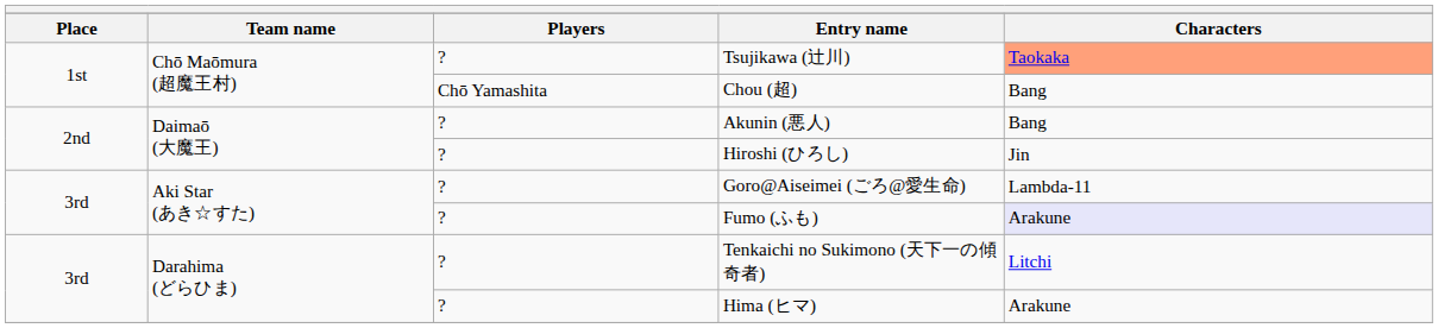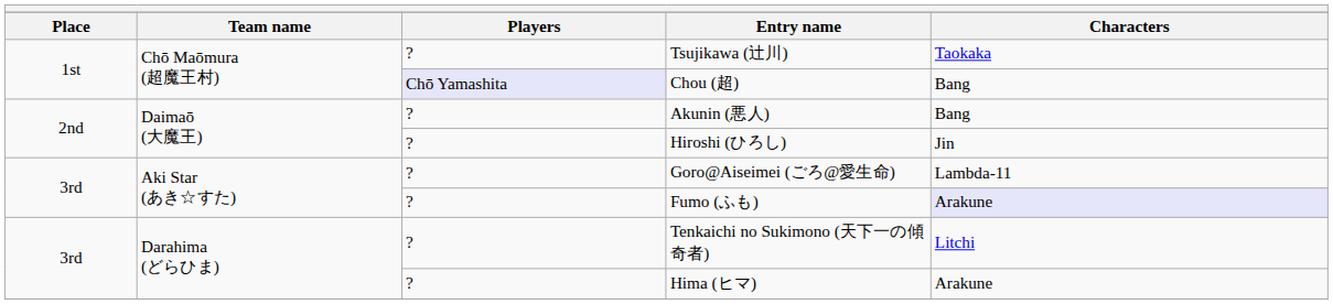Tsujikawa (辻川) | Characters: lightsalmon background -> no background
Chou (超) | Players: no background -> lavender background
